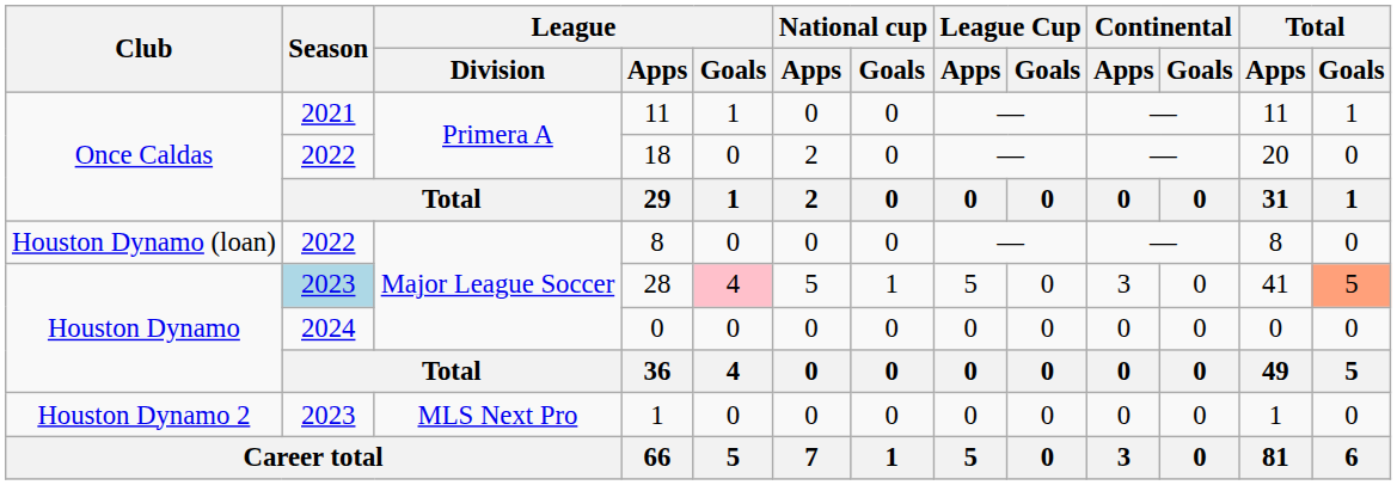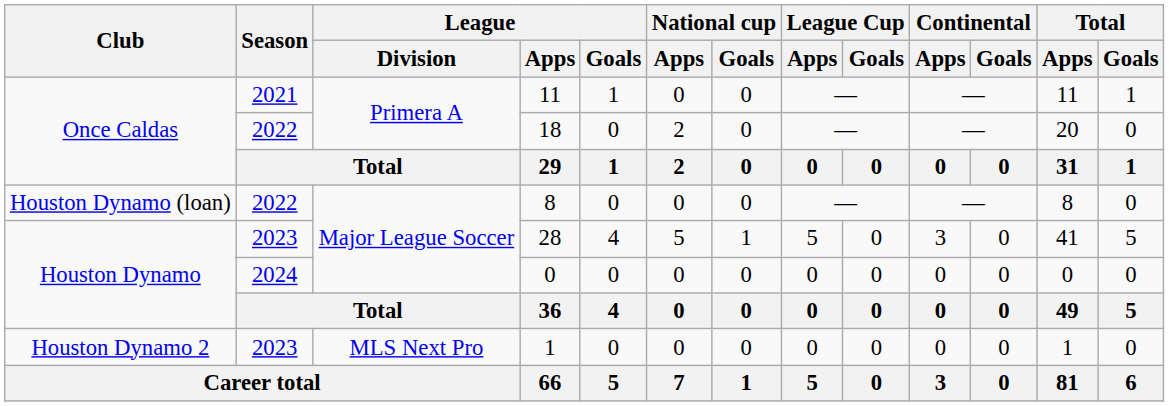28 | Season: lightblue background -> no background
28 | League / Goals: pink background -> no background
28 | Total / Goals: lightsalmon background -> no background
